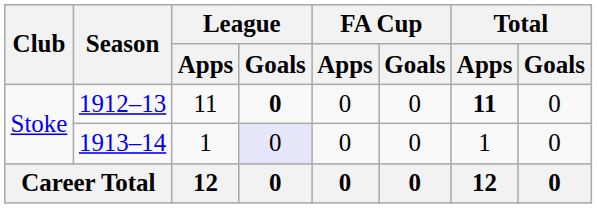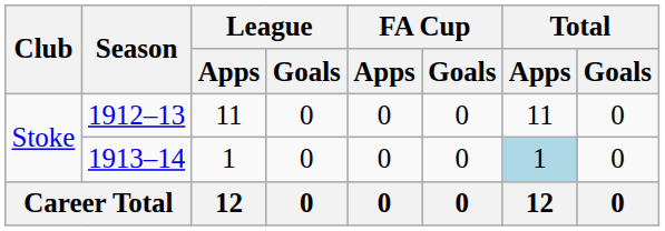1912–13 | League / Goals: bold -> normal
1912–13 | Total / Apps: bold -> normal
1913–14 | League / Goals: lavender background -> no background
1913–14 | Total / Apps: no background -> lightblue background
